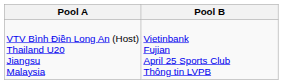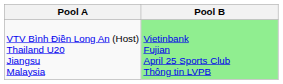VTV Bình Điền Long An (Host) Thailand U20 Jiangsu Malaysia | Pool B: no background -> lightgreen background
